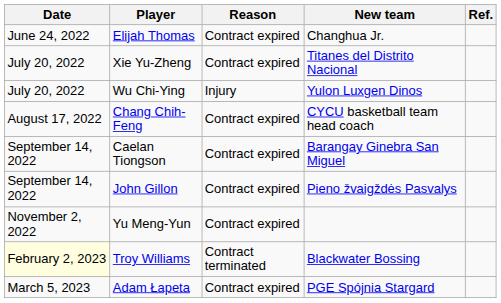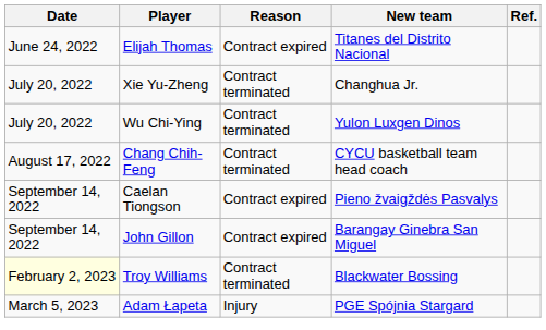Elijah Thomas | New team: Changhua Jr. -> Titanes del Distrito Nacional
Xie Yu-Zheng | Reason: Contract expired -> Contract terminated
Xie Yu-Zheng | New team: Titanes del Distrito Nacional -> Changhua Jr.
Wu Chi-Ying | Reason: Injury -> Contract terminated
Chang Chih-Feng | Reason: Contract expired -> Contract terminated
Caelan Tiongson | New team: Barangay Ginebra San Miguel -> Pieno žvaigždės Pasvalys
John Gillon | New team: Pieno žvaigždės Pasvalys -> Barangay Ginebra San Miguel
- row: November 2, 2022 | Yu Meng-Yun | Contract expired
Adam Łapeta | Reason: Contract expired -> Injury
